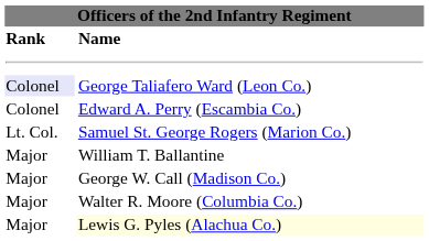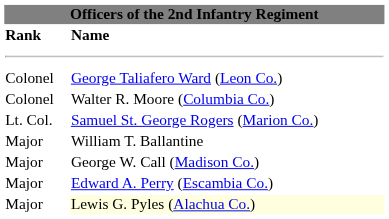row 3 | Rank: lavender background -> no background
row 4 | Name: Edward A. Perry (Escambia Co.) -> Walter R. Moore (Columbia Co.)
row 8 | Name: Walter R. Moore (Columbia Co.) -> Edward A. Perry (Escambia Co.)
